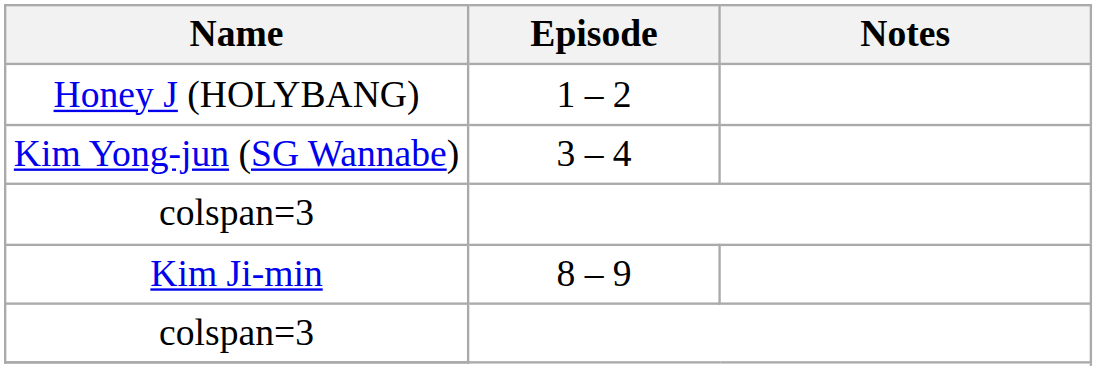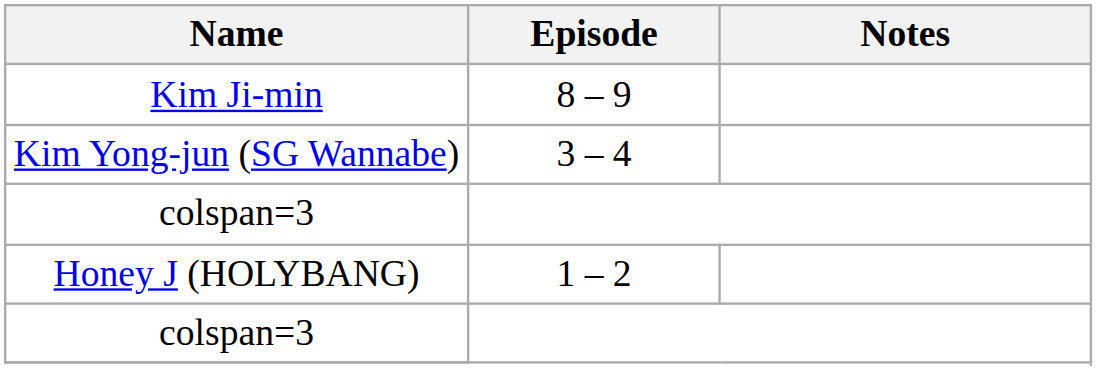rows swapped: Honey J (HOLYBANG) <-> Kim Ji-min
